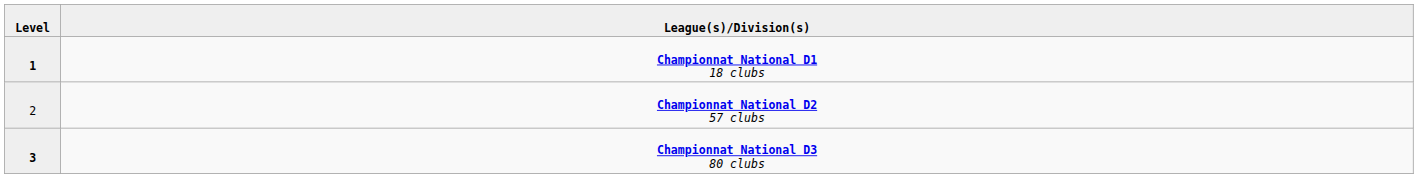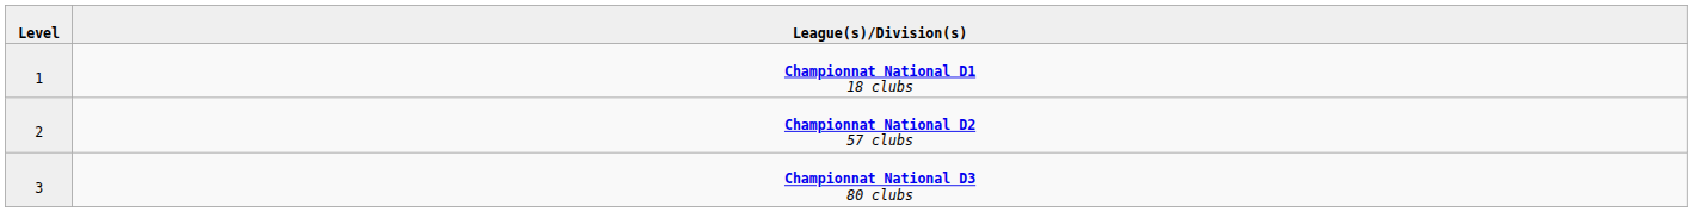Championnat National D1 18 clubs | column 1: bold -> normal
Championnat National D3 80 clubs | column 1: bold -> normal
